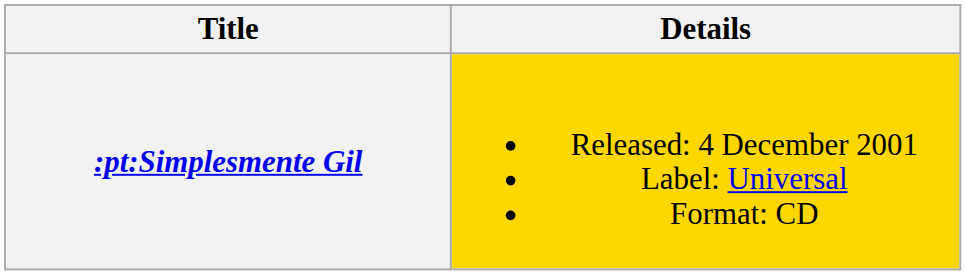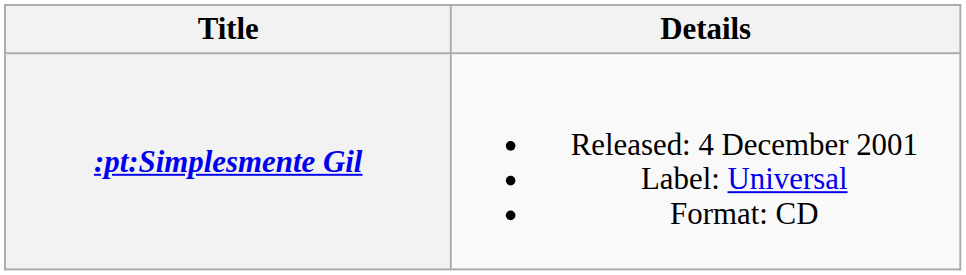:pt:Simplesmente Gil | Details: gold background -> no background
